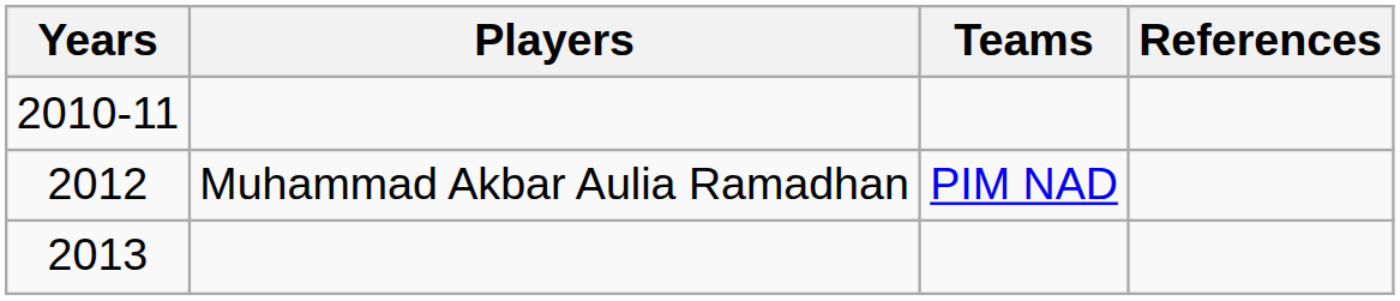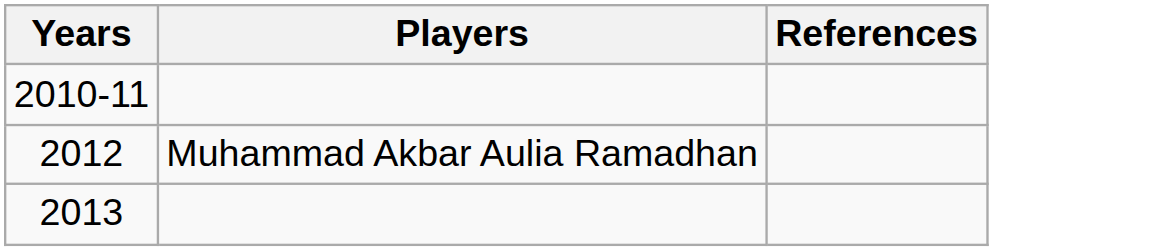- column: Teams | PIM NAD
